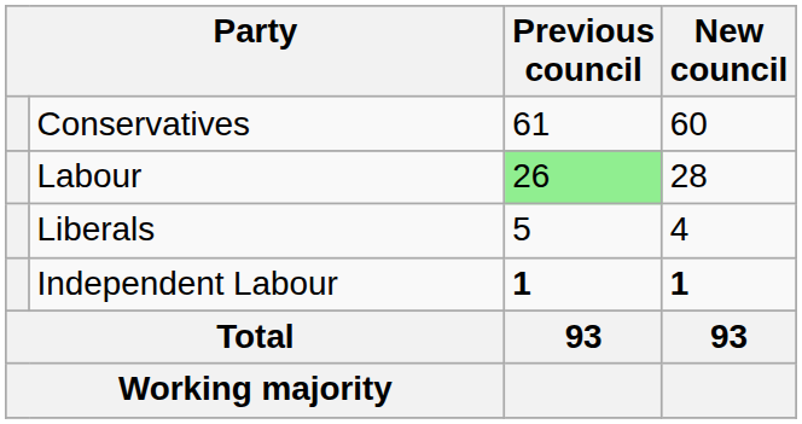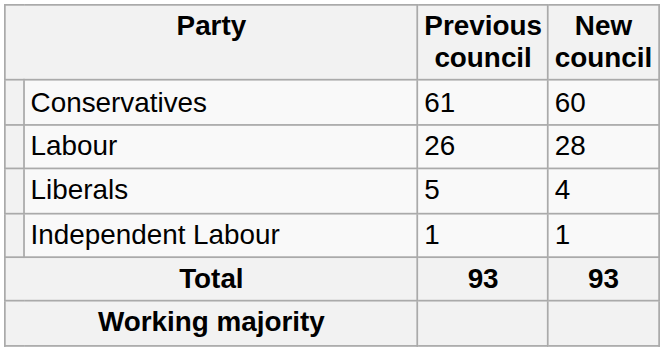Labour | Previous council: lightgreen background -> no background
Independent Labour | Previous council: bold -> normal
Independent Labour | New council: bold -> normal
